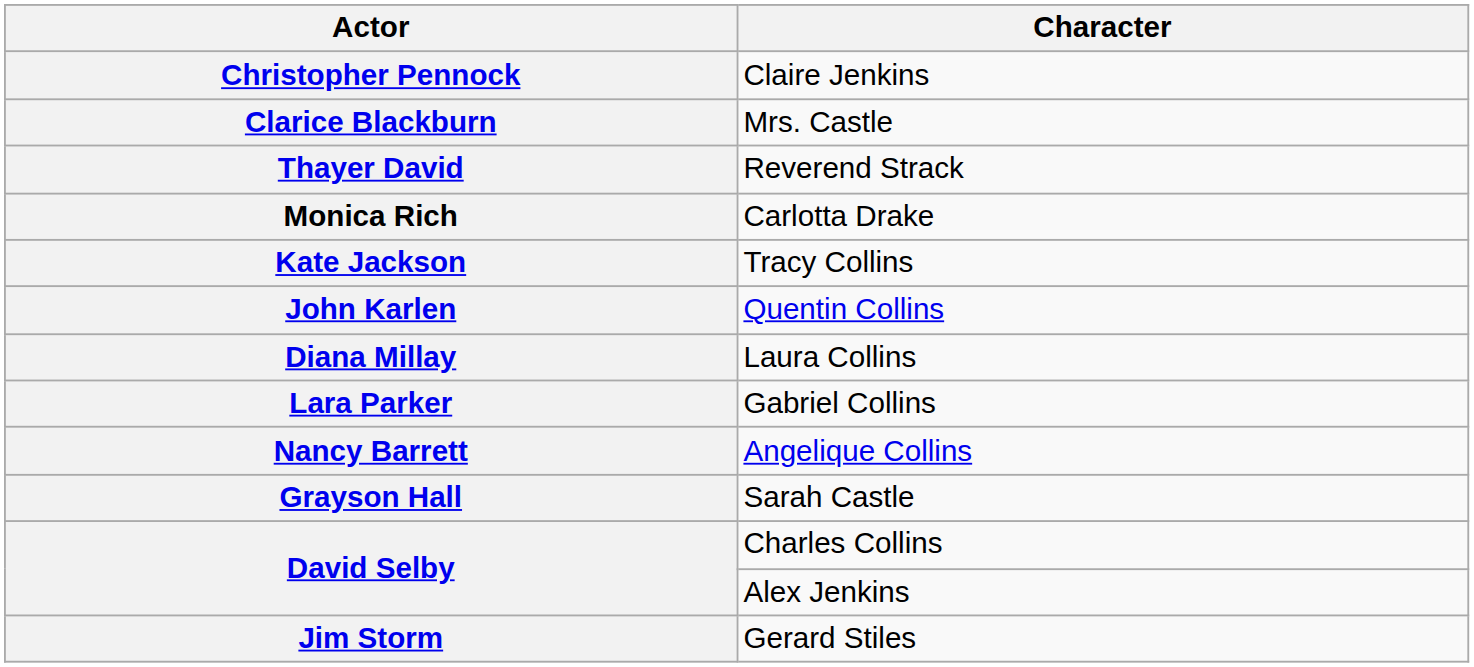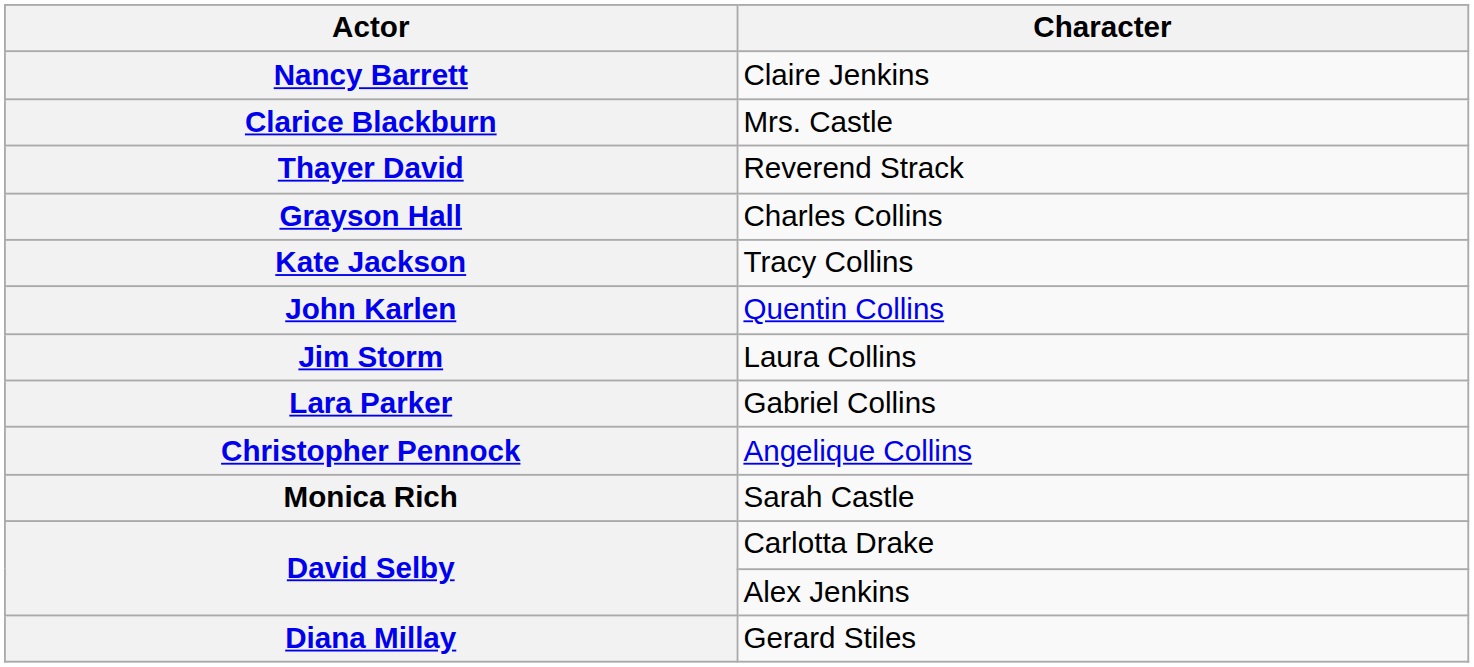row 2 | Actor: Christopher Pennock -> Nancy Barrett
row 5 | Actor: Monica Rich -> Grayson Hall
row 5 | Character: Carlotta Drake -> Charles Collins
row 8 | Actor: Diana Millay -> Jim Storm
row 10 | Actor: Nancy Barrett -> Christopher Pennock
row 11 | Actor: Grayson Hall -> Monica Rich
row 12 | Character: Charles Collins -> Carlotta Drake
row 14 | Actor: Jim Storm -> Diana Millay
